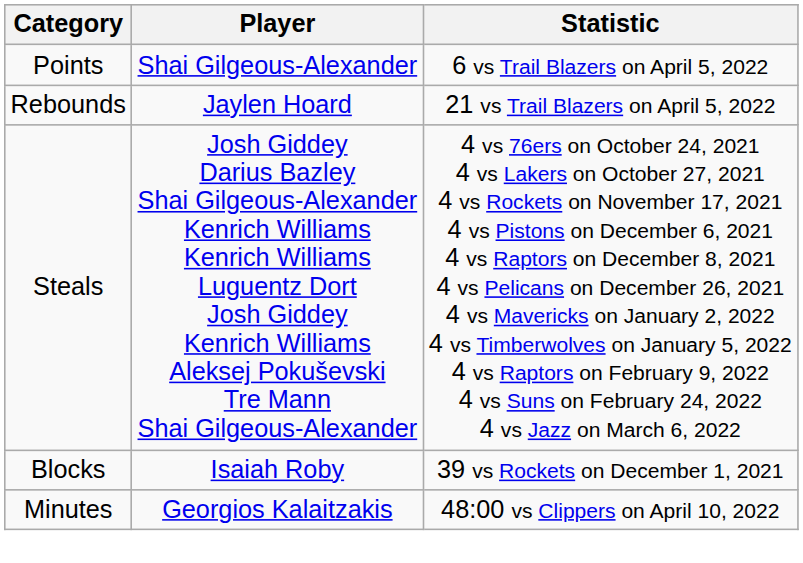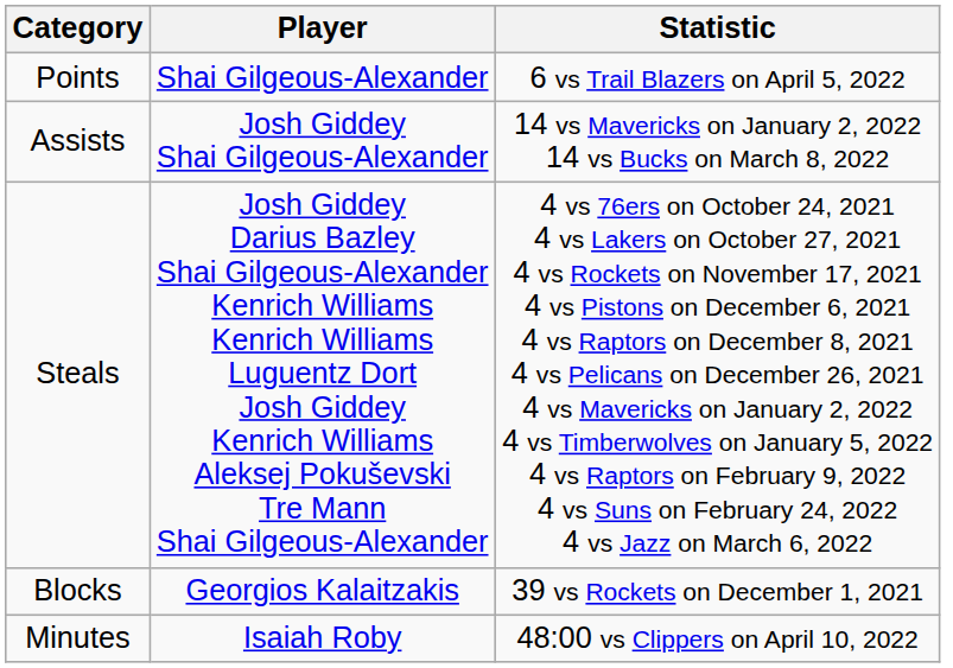- row: Rebounds | Jaylen Hoard | 21 vs Trail Blazers on April 5, 2022
+ row: Assists | Josh Giddey Shai Gilgeous-Alexander | 14 vs Mavericks on January 2, 2022 14 vs Bucks on March 8, 2022
Blocks | Player: Isaiah Roby -> Georgios Kalaitzakis
Minutes | Player: Georgios Kalaitzakis -> Isaiah Roby
